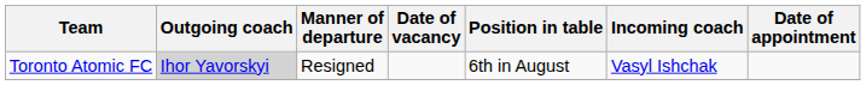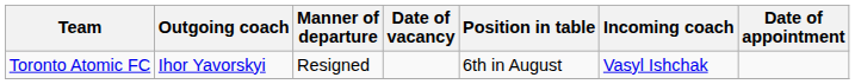Toronto Atomic FC | Outgoing coach: lightgrey background -> no background
